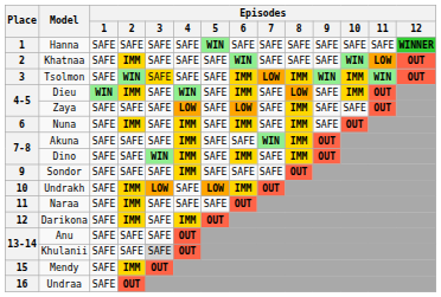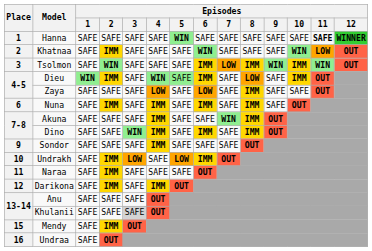Hanna | Episodes / 11: normal -> bold
Tsolmon | Episodes / 3: gold background -> no background
Dieu | Episodes / 5: no background -> lightgreen background
